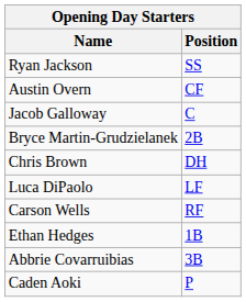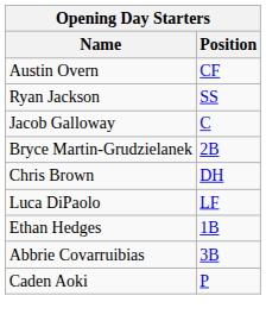rows swapped: Austin Overn <-> Ryan Jackson
- row: Carson Wells | RF
